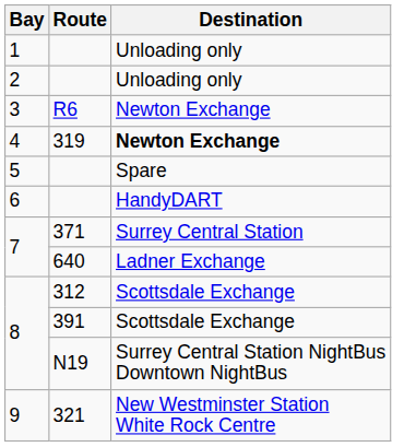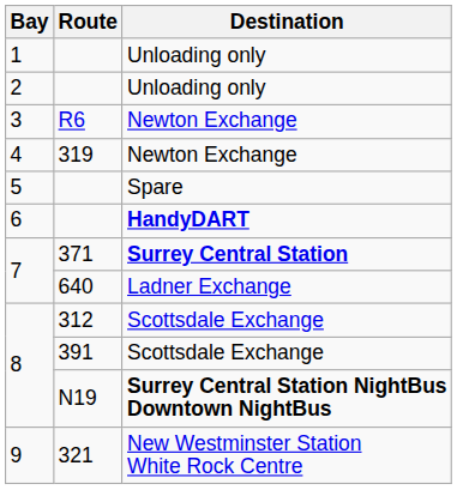4 | Destination: bold -> normal
6 | Destination: normal -> bold
7 / 371 | Destination: normal -> bold
8 / N19 | Destination: normal -> bold
